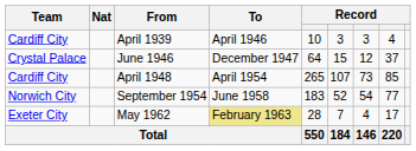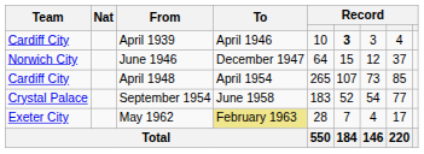April 1939 | column 6: normal -> bold
June 1946 | Team: Crystal Palace -> Norwich City
September 1954 | Team: Norwich City -> Crystal Palace
